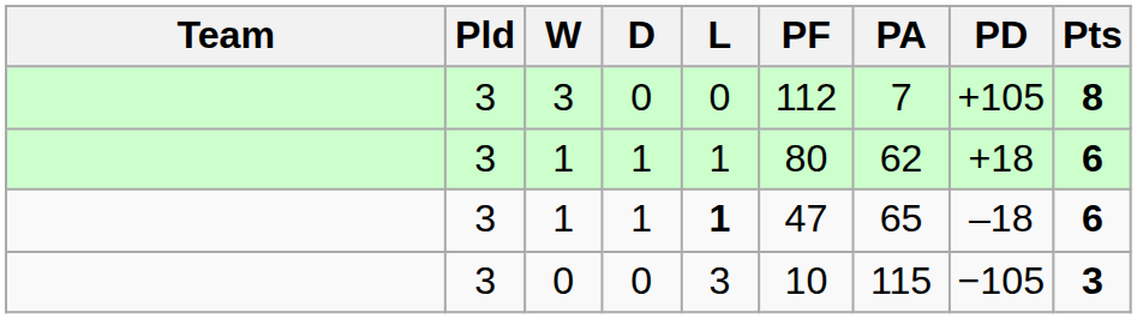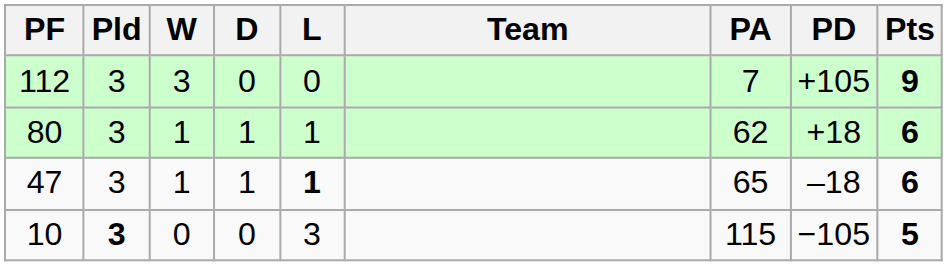columns swapped: Team <-> PF
row 2 | Pts: 8 -> 9
row 5 | Pld: normal -> bold
row 5 | Pts: 3 -> 5
